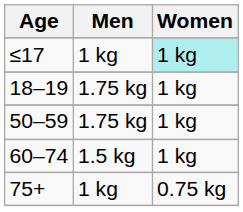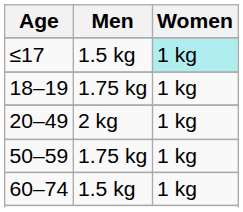≤17 | Men: 1 kg -> 1.5 kg
+ row: 20–49 | 2 kg | 1 kg
- row: 75+ | 1 kg | 0.75 kg
